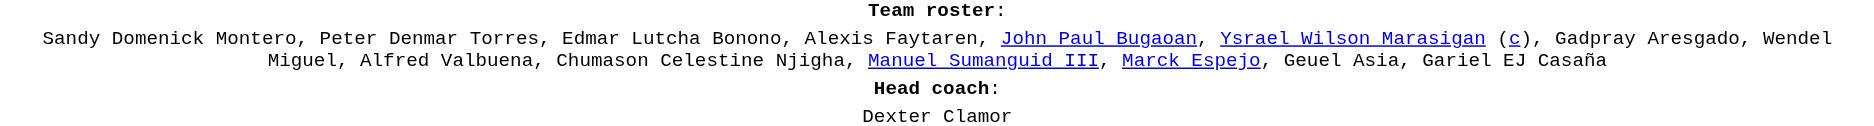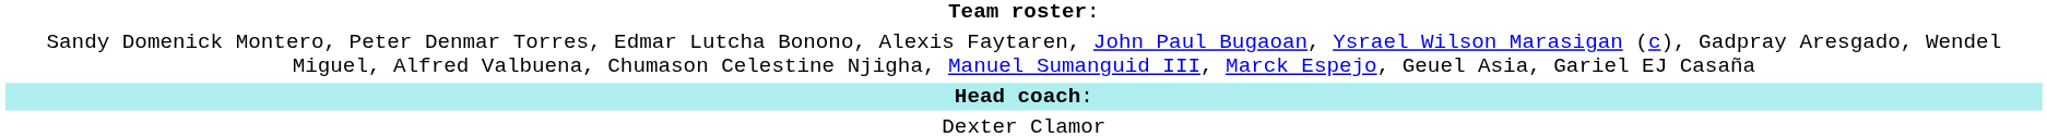row 3 | column 1: no background -> paleturquoise background
